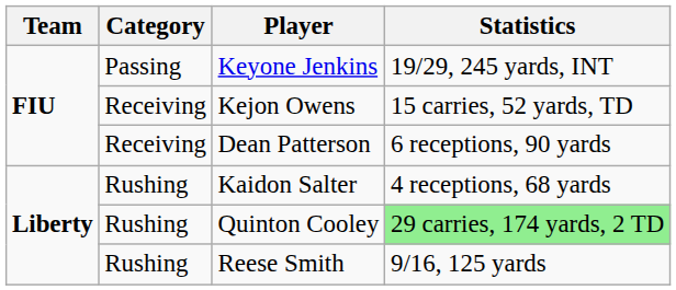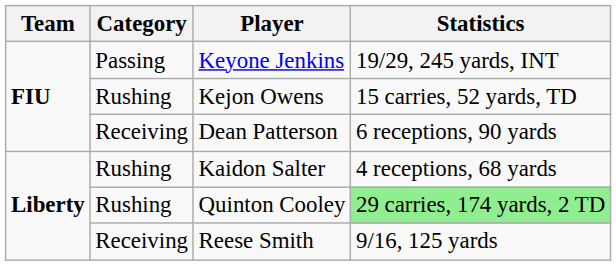Kejon Owens | Category: Receiving -> Rushing
Reese Smith | Category: Rushing -> Receiving
